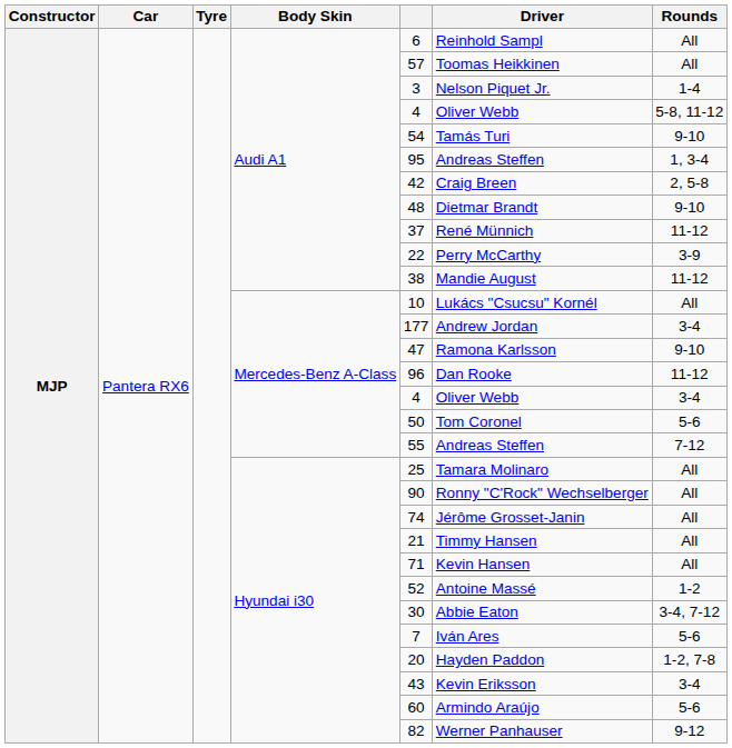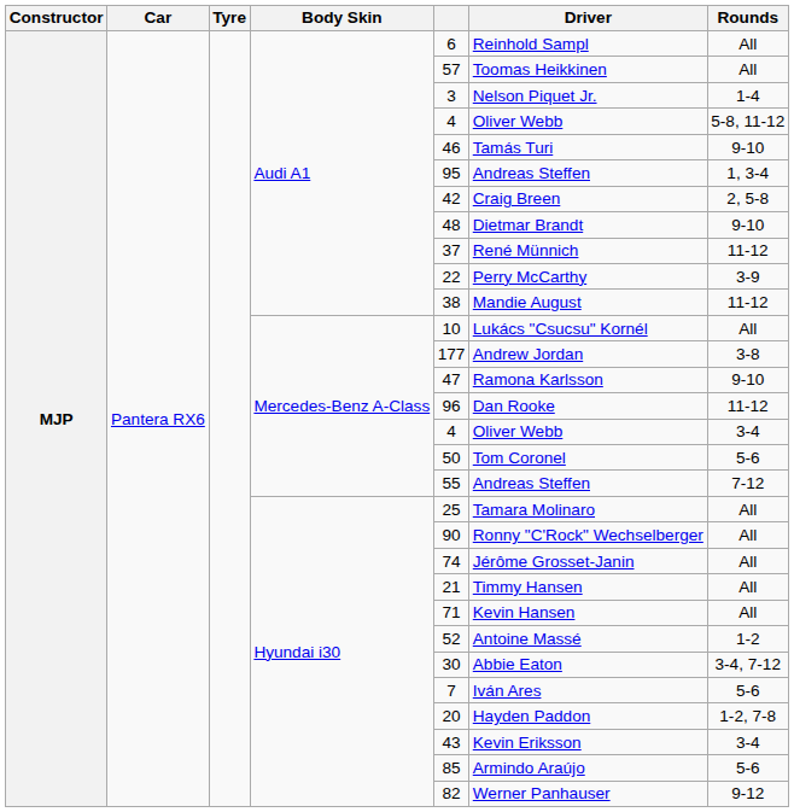row 6 | column 5: 54 -> 46
row 14 | Rounds: 3-4 -> 3-8
row 30 | column 5: 60 -> 85
